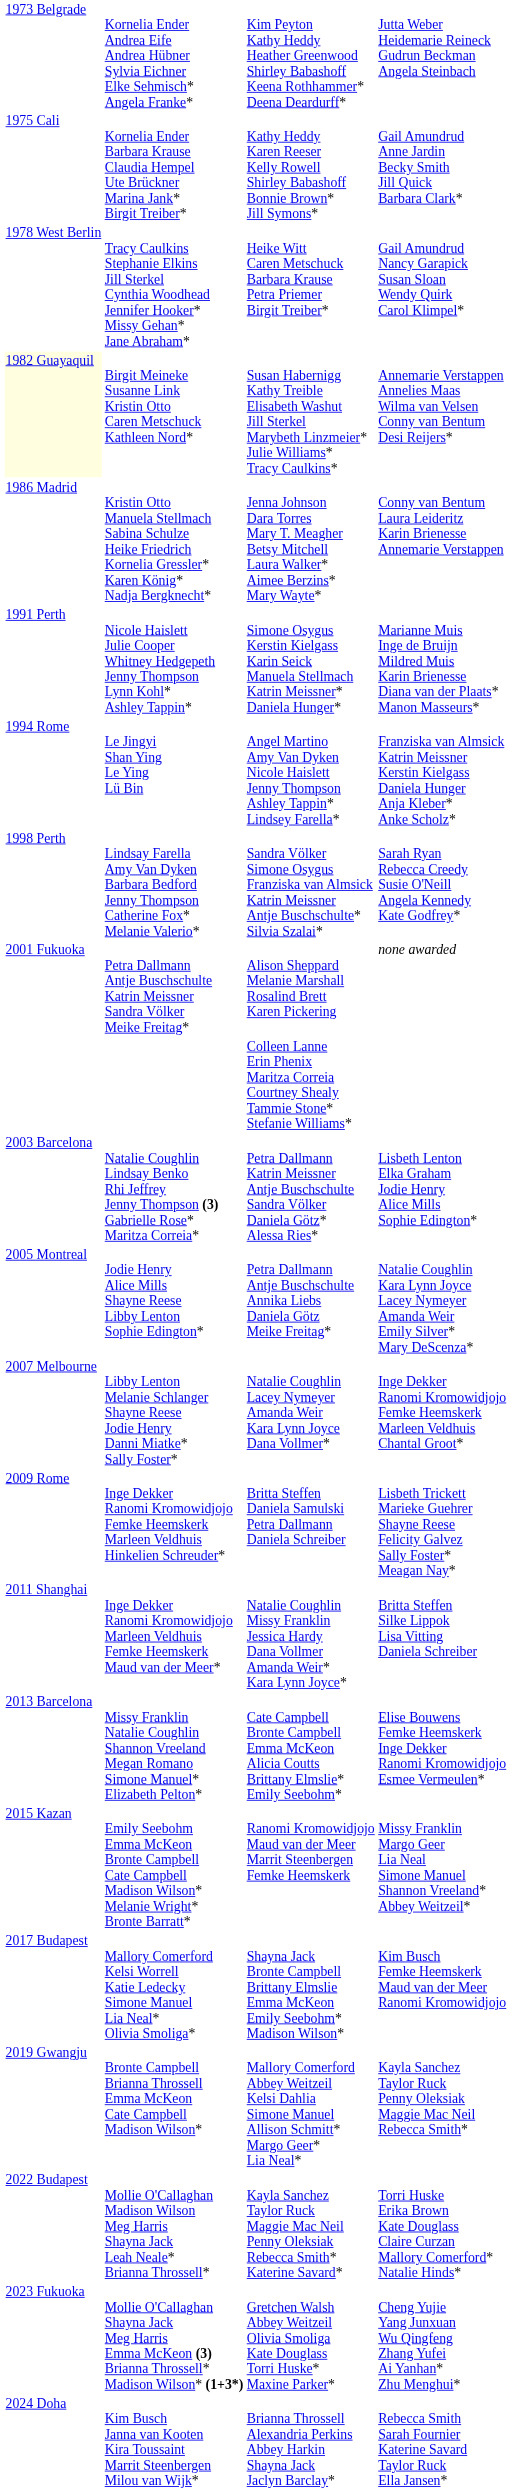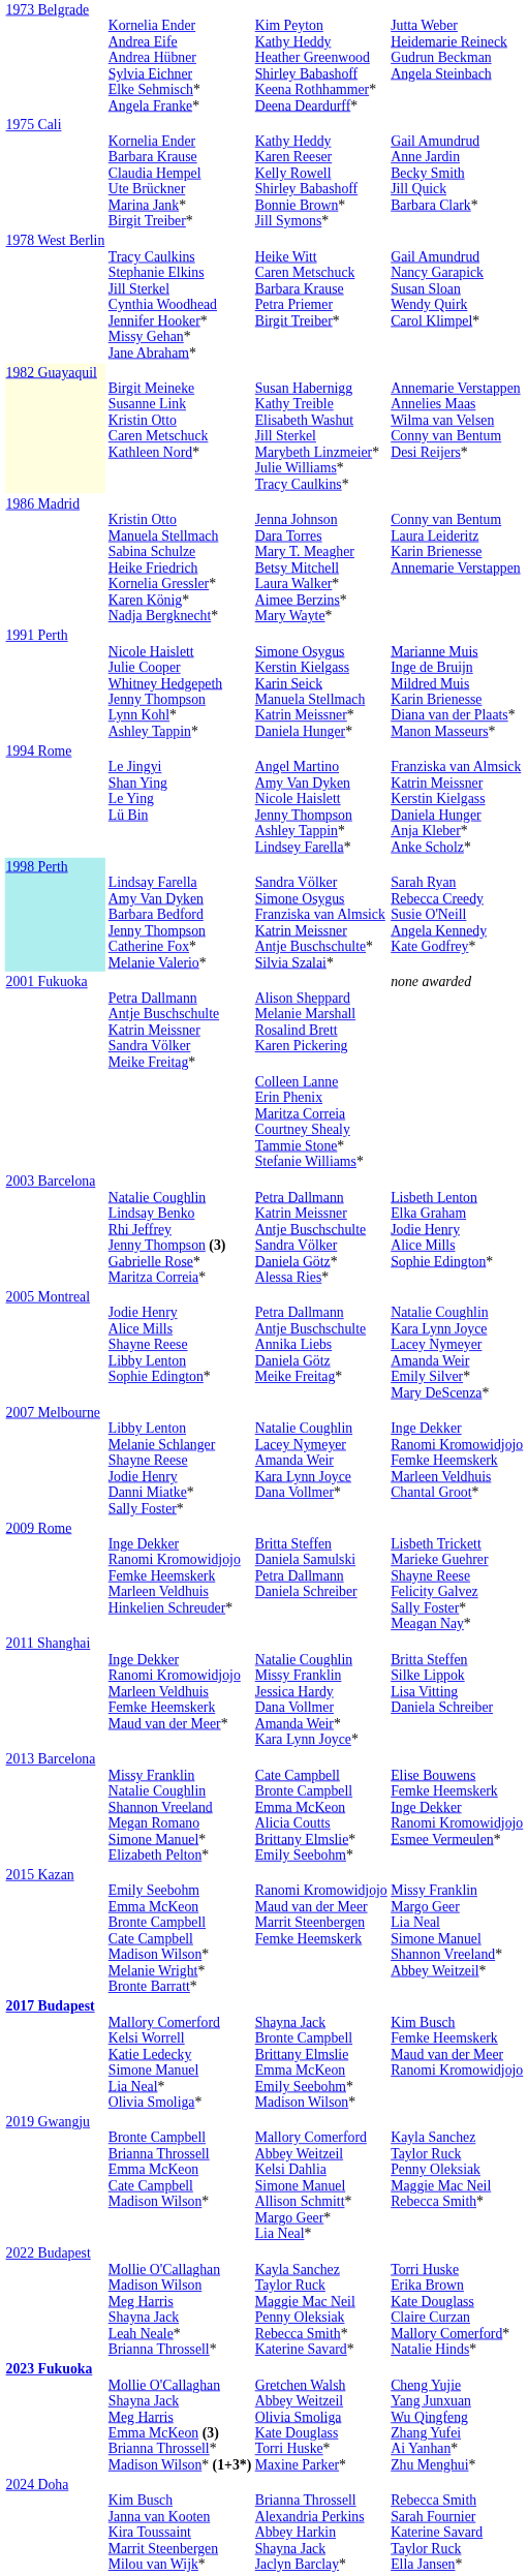row 8 | column 1: no background -> paleturquoise background
row 18 | column 1: normal -> bold
row 21 | column 1: normal -> bold
